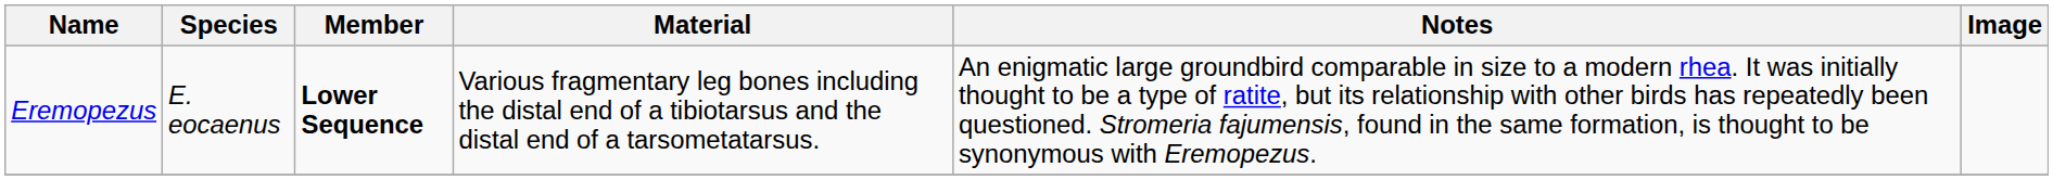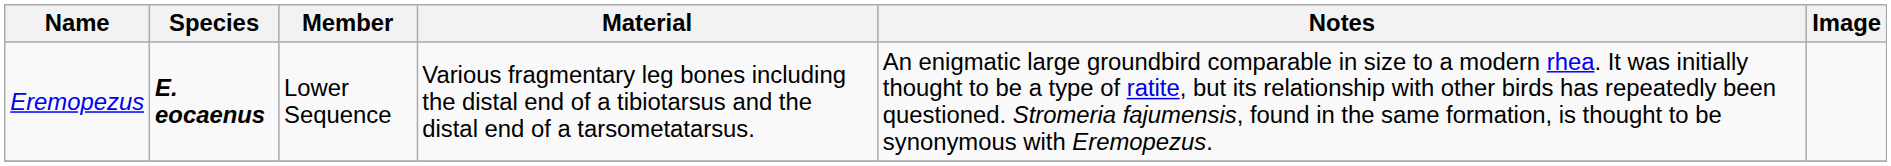Eremopezus | Species: normal -> bold
Eremopezus | Member: bold -> normal
